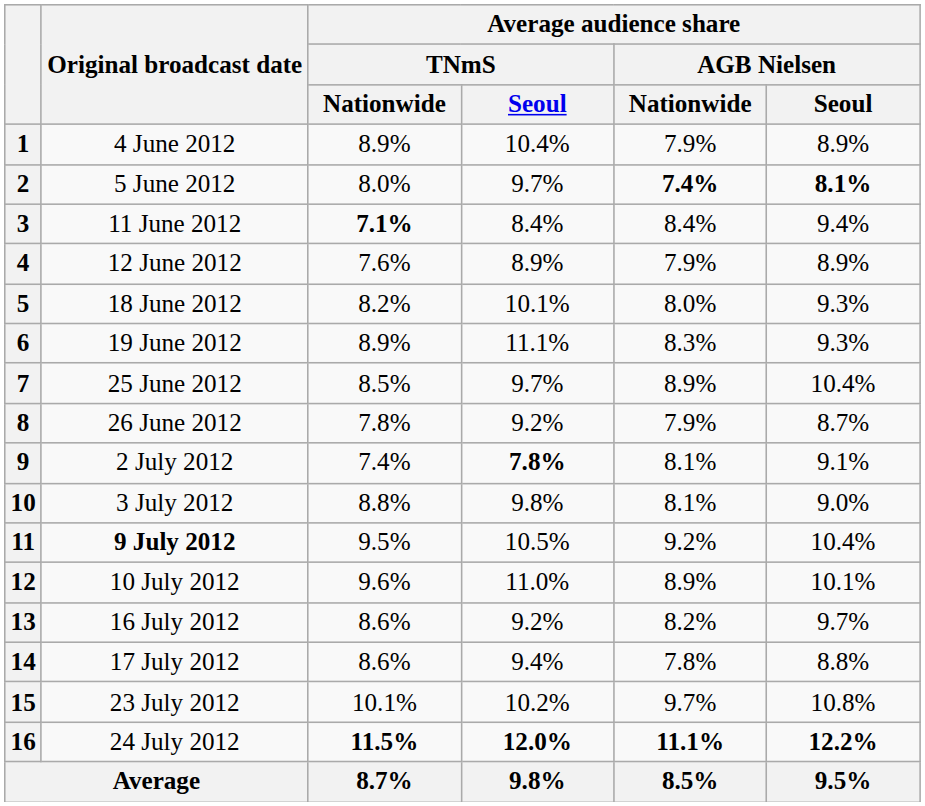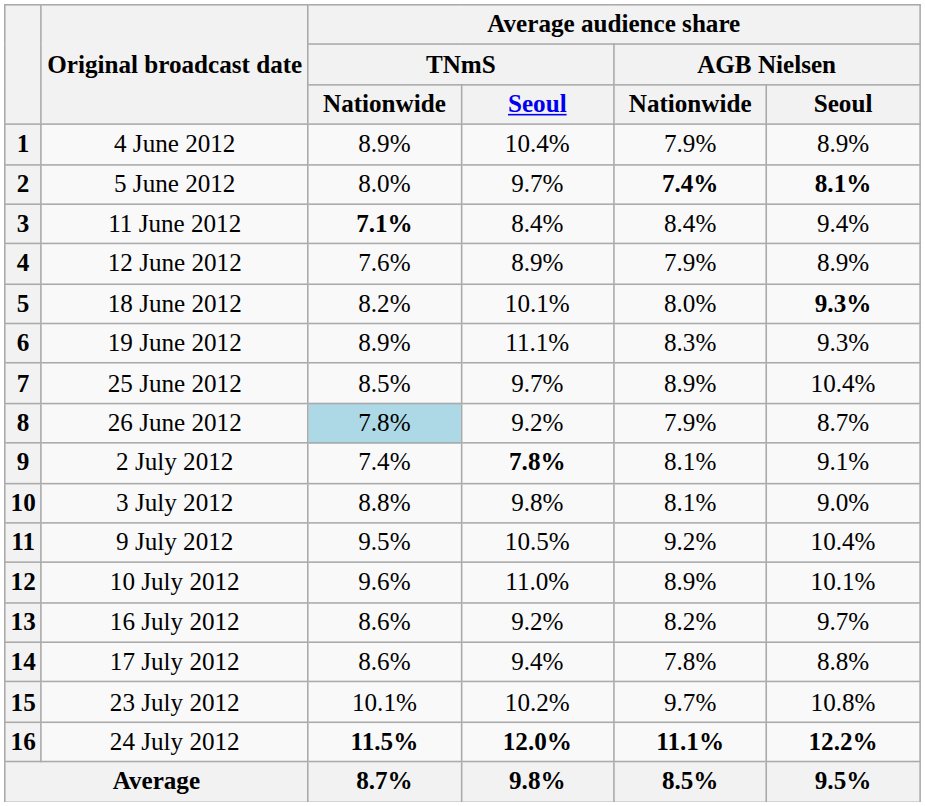5 | Average audience share / AGB Nielsen / Seoul: normal -> bold
8 | Average audience share / TNmS / Nationwide: no background -> lightblue background
11 | Original broadcast date: bold -> normal
